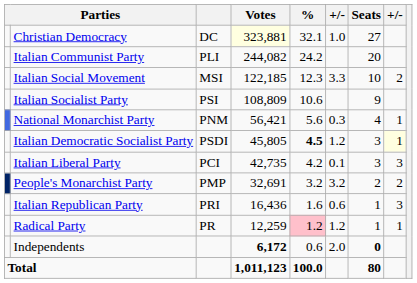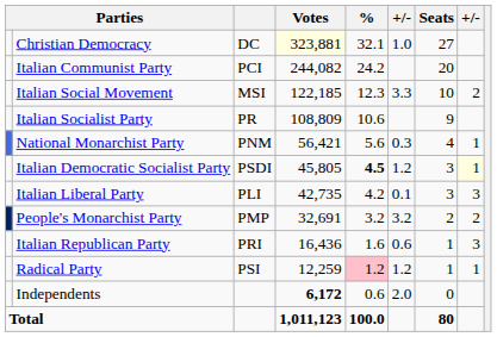Italian Communist Party | column 3: PLI -> PCI
Italian Socialist Party | column 3: PSI -> PR
Italian Liberal Party | column 3: PCI -> PLI
Radical Party | column 3: PR -> PSI
Independents | Seats: bold -> normal
